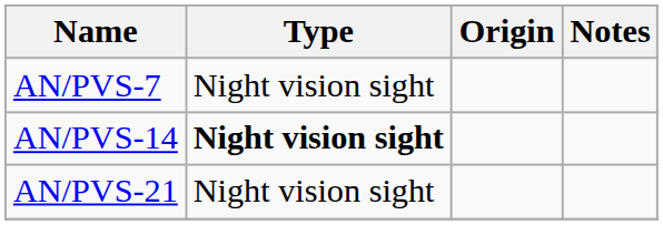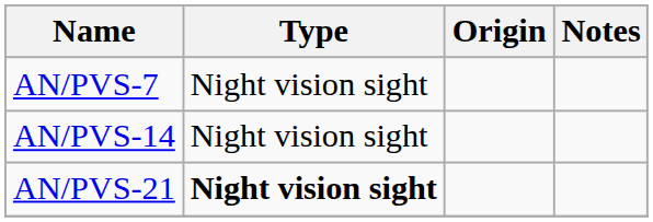AN/PVS-14 | Type: bold -> normal
AN/PVS-21 | Type: normal -> bold
